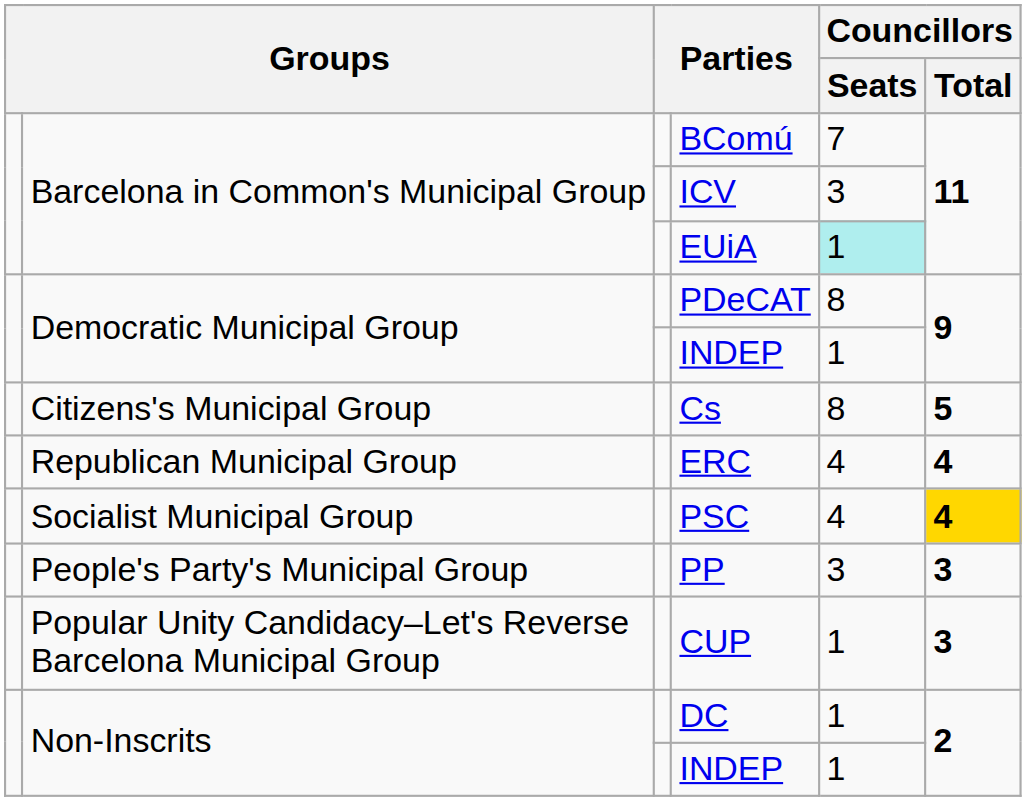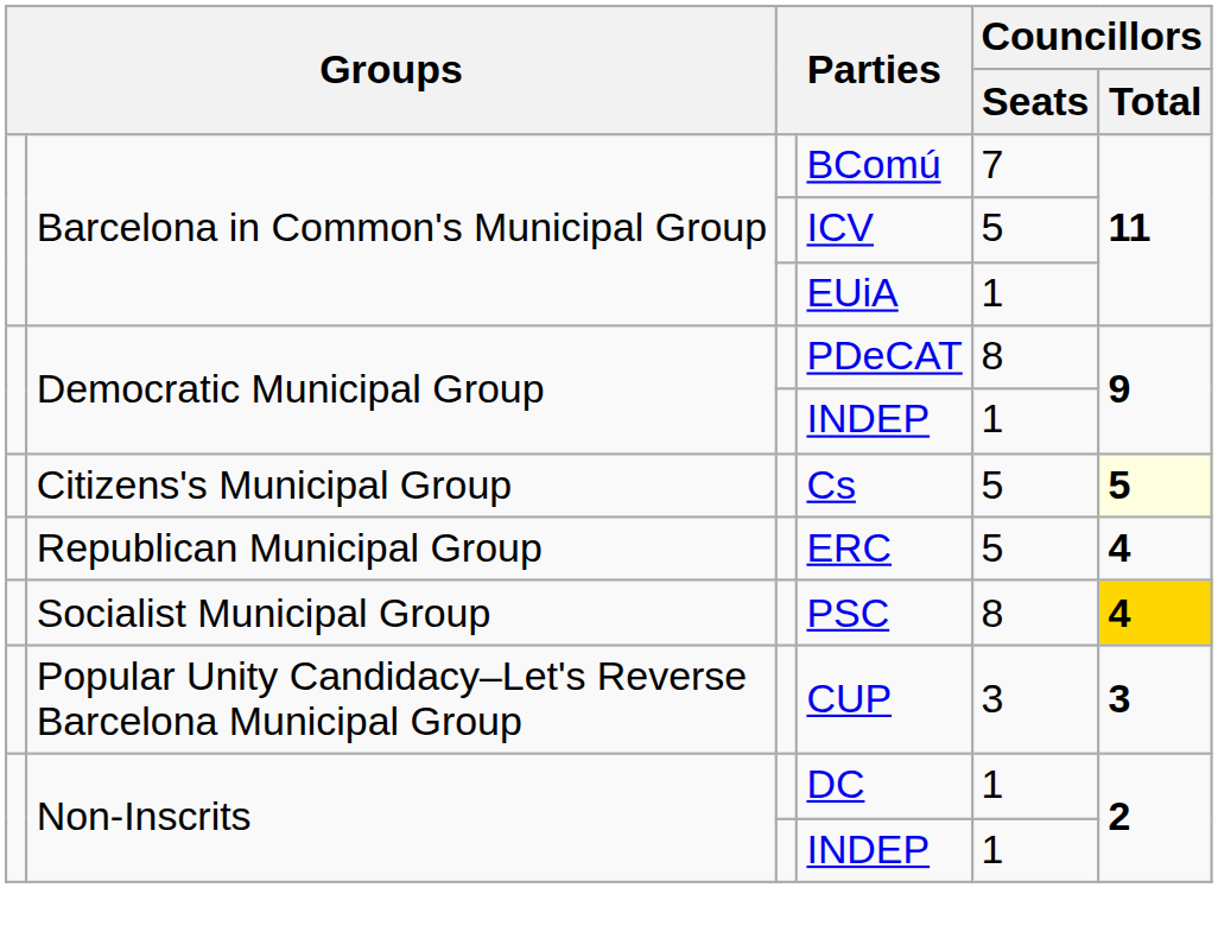ICV | Councillors / Seats: 3 -> 5
EUiA | Councillors / Seats: paleturquoise background -> no background
Cs | Councillors / Seats: 8 -> 5
Cs | Councillors / Total: no background -> lightyellow background
ERC | Councillors / Seats: 4 -> 5
PSC | Councillors / Seats: 4 -> 8
- row: People's Party's Municipal Group | PP | 3 | 3
CUP | Councillors / Seats: 1 -> 3
